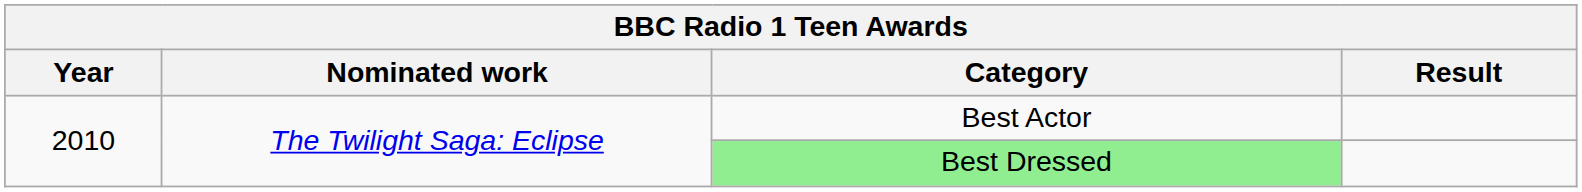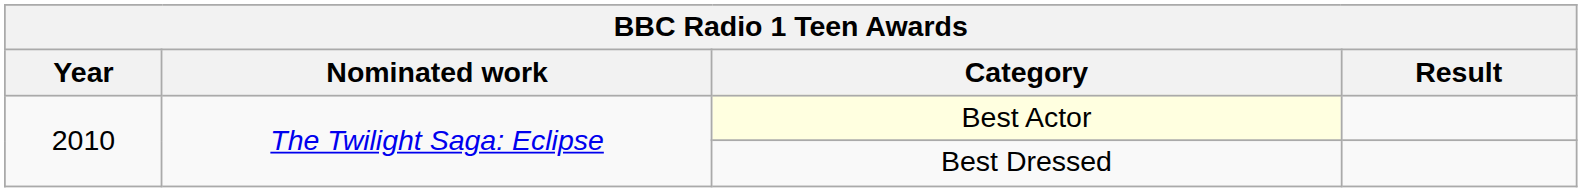Best Actor | Category: no background -> lightyellow background
Best Dressed | Category: lightgreen background -> no background
